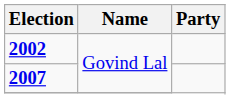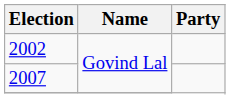2002 | Election: bold -> normal
2007 | Election: bold -> normal
